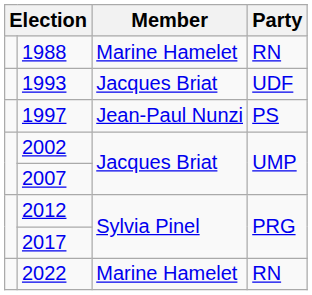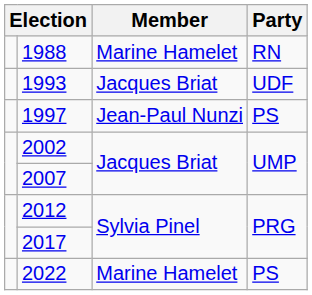2022 | Party: RN -> PS
